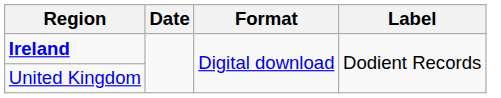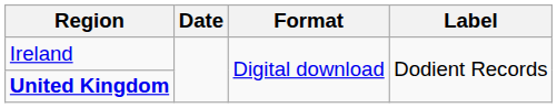Ireland | Region: bold -> normal
United Kingdom | Region: normal -> bold
